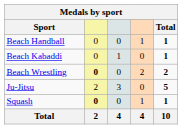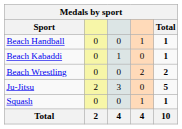Beach Wrestling | column 2: bold -> normal
Squash | column 2: bold -> normal
